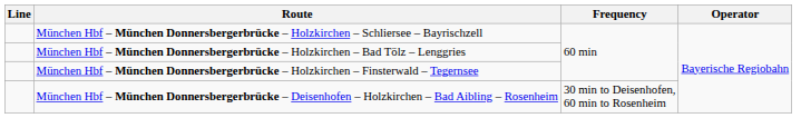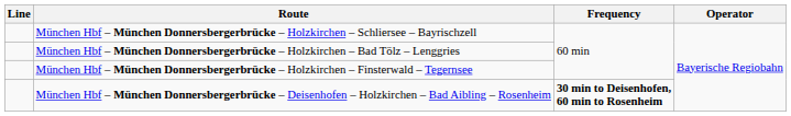row 5 | Frequency: normal -> bold
